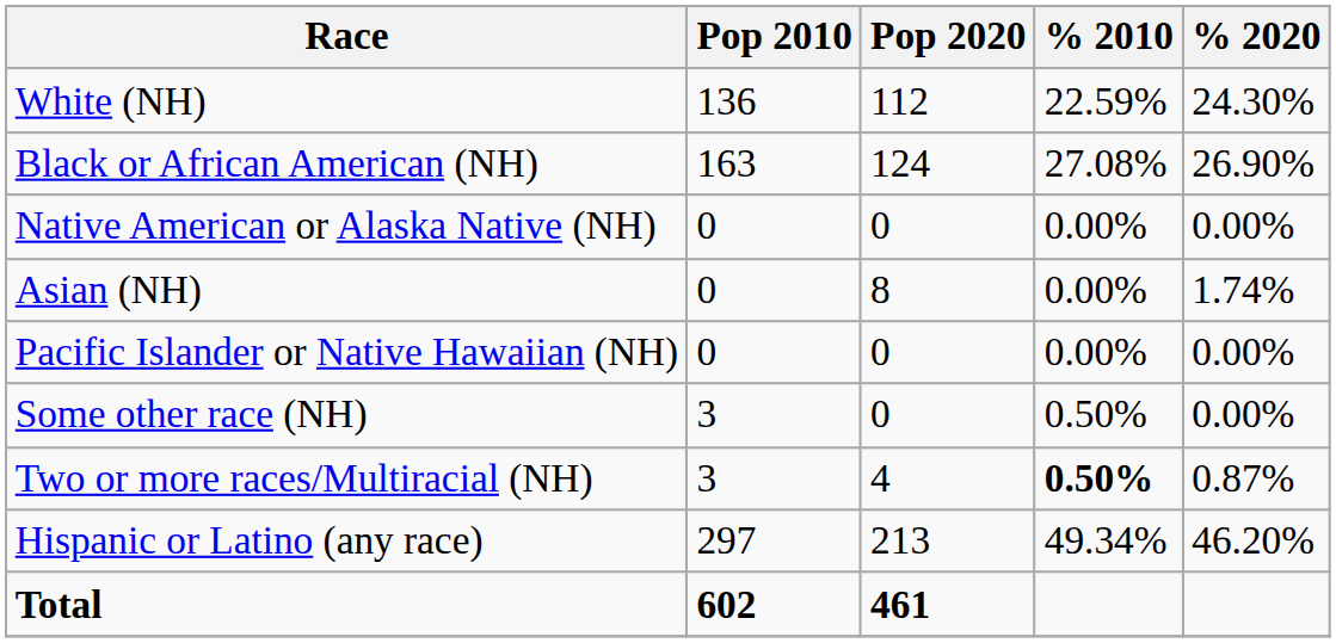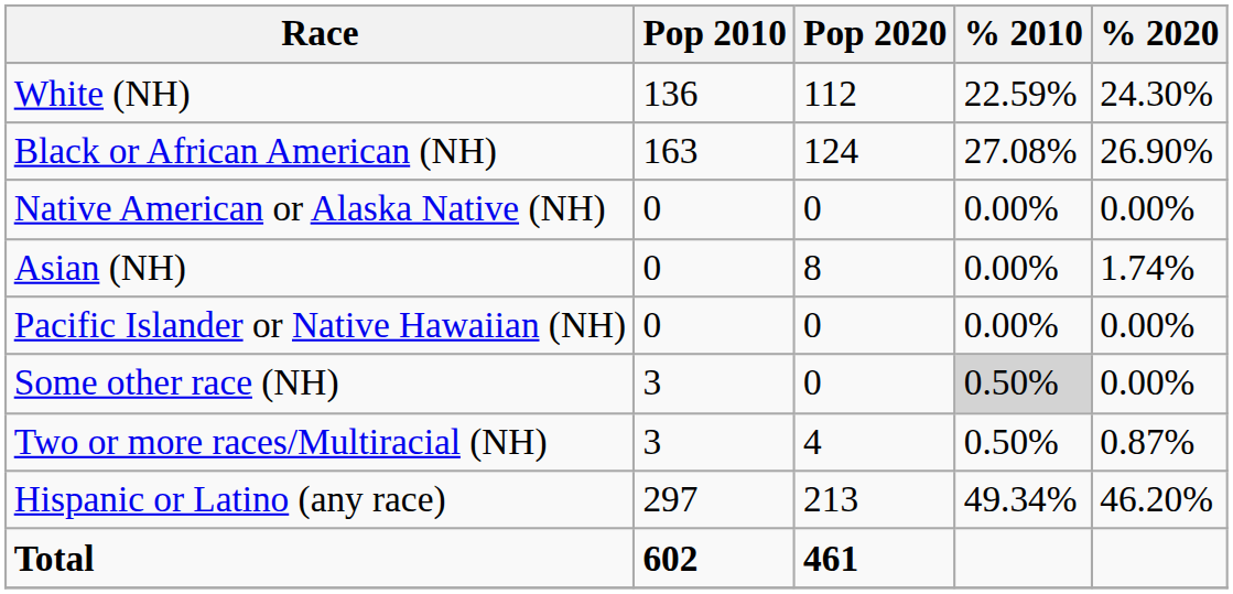Some other race (NH) | % 2010: no background -> lightgrey background
Two or more races/Multiracial (NH) | % 2010: bold -> normal
